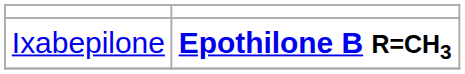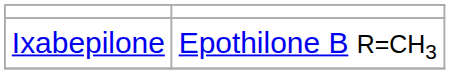Ixabepilone | column 2: bold -> normal
